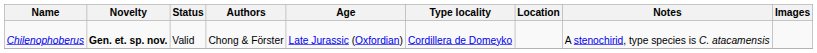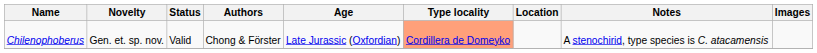Chilenophoberus | Novelty: bold -> normal
Chilenophoberus | Type locality: no background -> lightsalmon background
